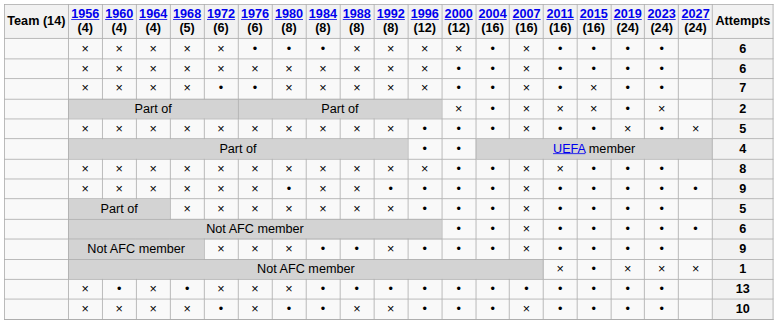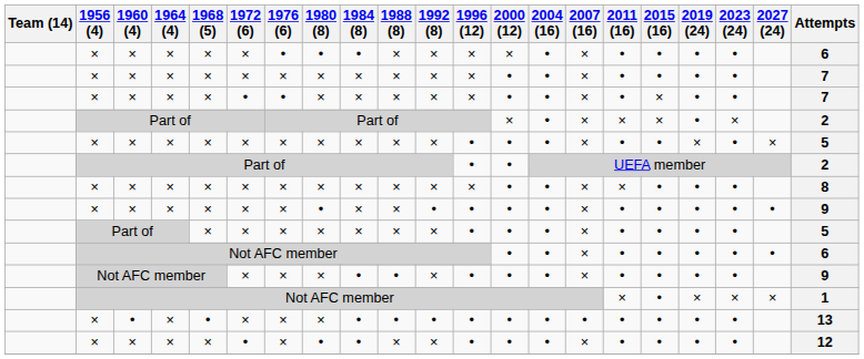row 3 | Attempts: 6 -> 7
row 7 | Attempts: 4 -> 2
row 15 | Attempts: 10 -> 12
